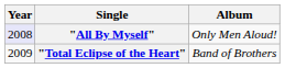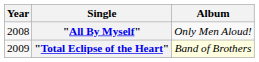row 2 | Year: lavender background -> no background
row 3 | Album: no background -> lightyellow background
